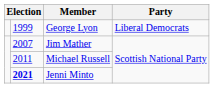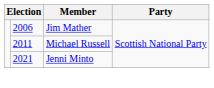- row: 1999 | George Lyon | Liberal Democrats
Jim Mather | column 2: 2007 -> 2006
Jenni Minto | column 2: bold -> normal
